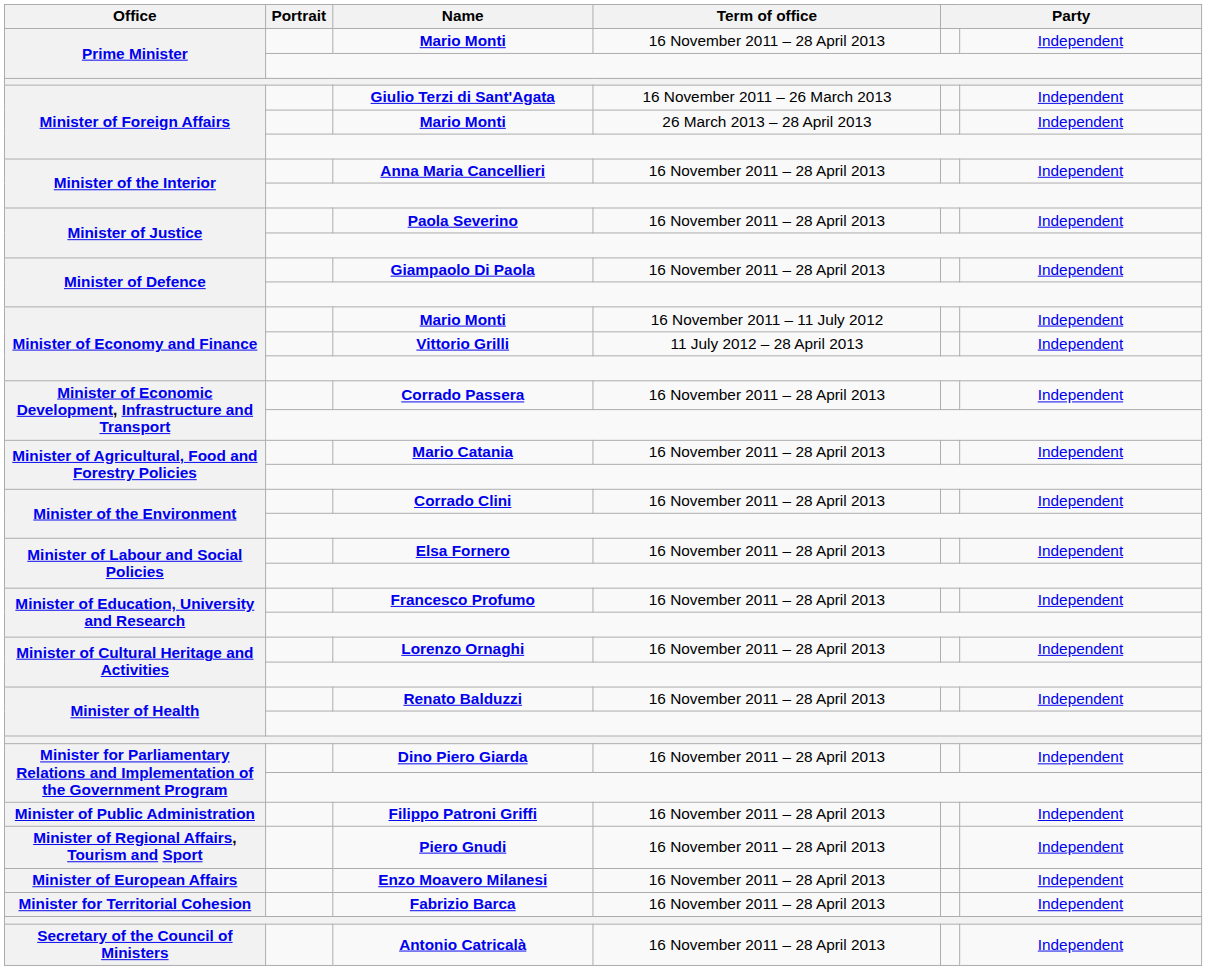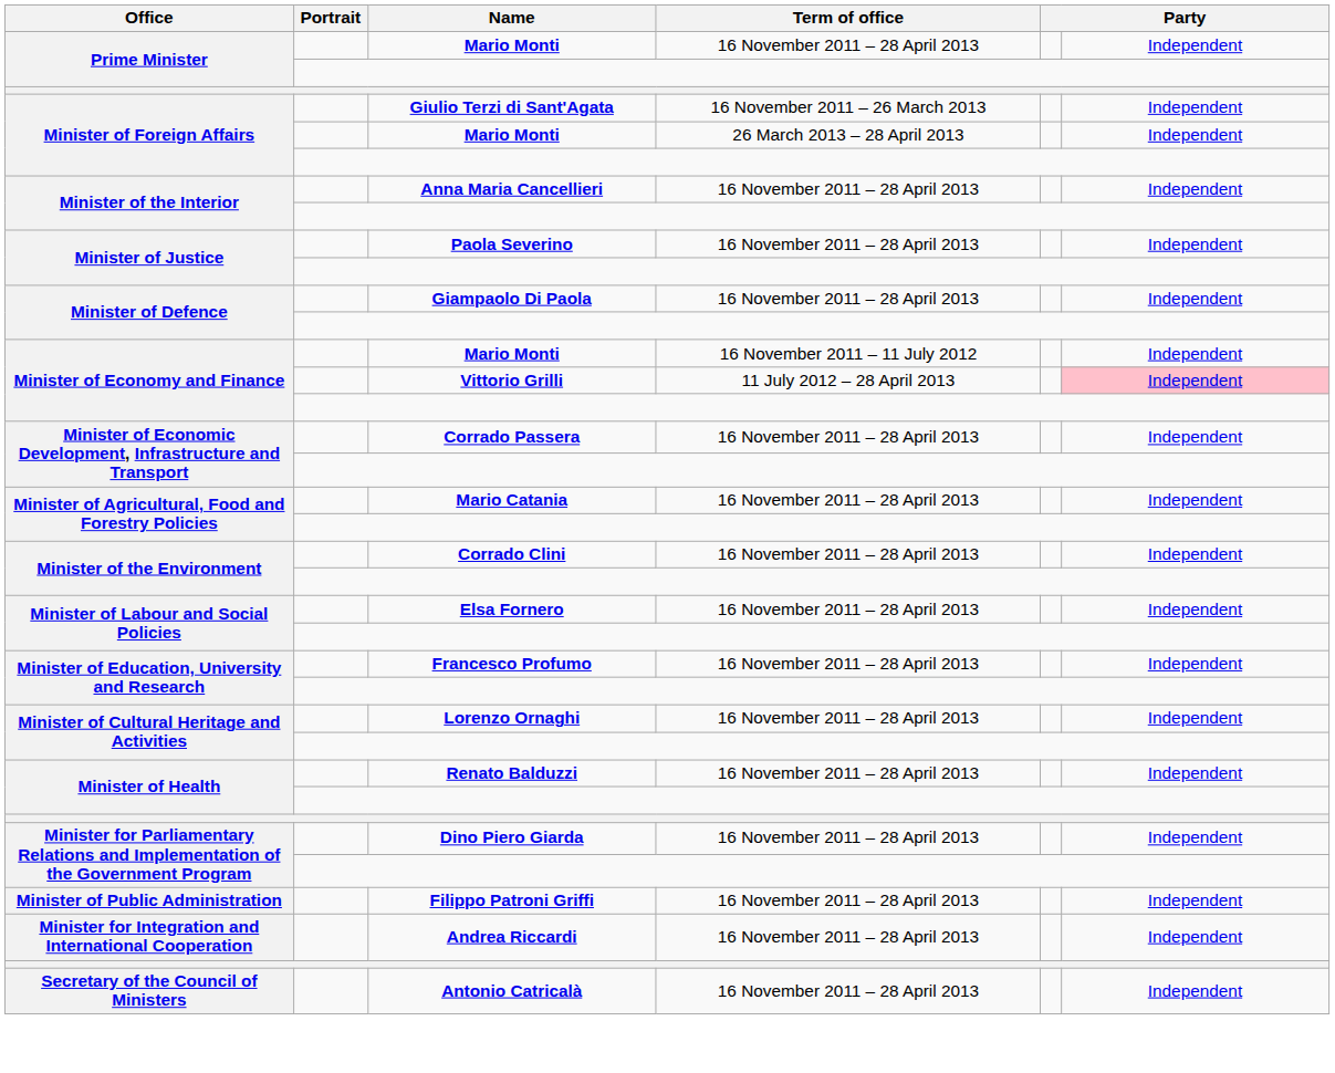Vittorio Grilli | column 6: no background -> pink background
- row: Minister of Regional Affairs, Tourism and Sport | Piero Gnudi | 16 November 2011 – 28 April 2013 | Independent
- row: Minister of European Affairs | Enzo Moavero Milanesi | 16 November 2011 – 28 April 2013 | Independent
- row: Minister for Territorial Cohesion | Fabrizio Barca | 16 November 2011 – 28 April 2013 | Independent
+ row: Minister for Integration and International Cooperation | Andrea Riccardi | 16 November 2011 – 28 April 2013 | Independent
